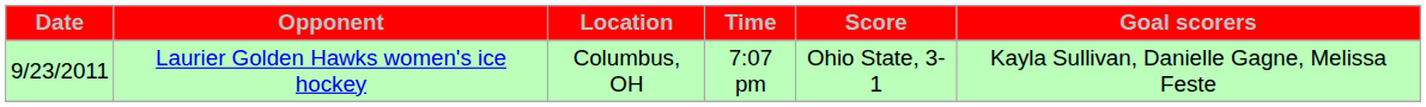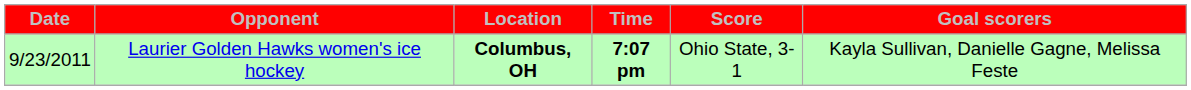Laurier Golden Hawks women's ice hockey | Location: normal -> bold
Laurier Golden Hawks women's ice hockey | Time: normal -> bold
